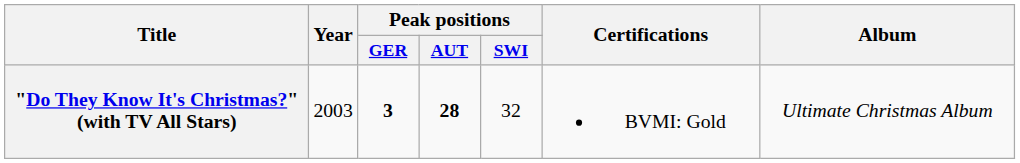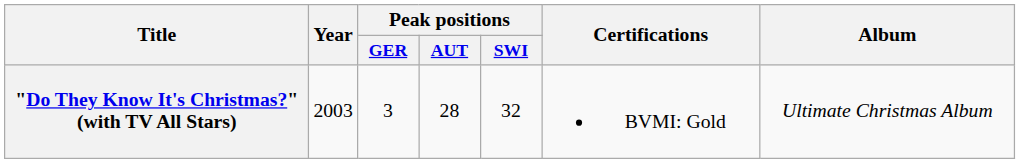row 3 | Peak positions / GER: bold -> normal
row 3 | Peak positions / AUT: bold -> normal
